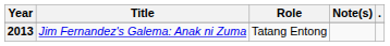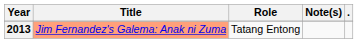2013 | Title: no background -> lightsalmon background
